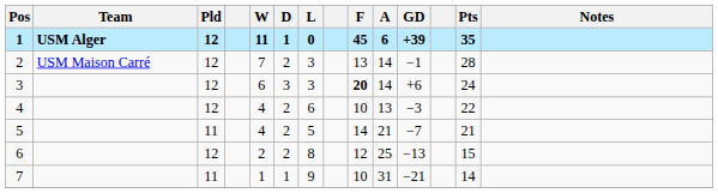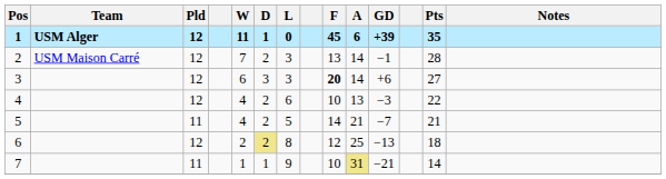row 4 | Pts: 24 -> 27
row 7 | D: no background -> khaki background
row 7 | Pts: 15 -> 18
row 8 | A: no background -> khaki background
